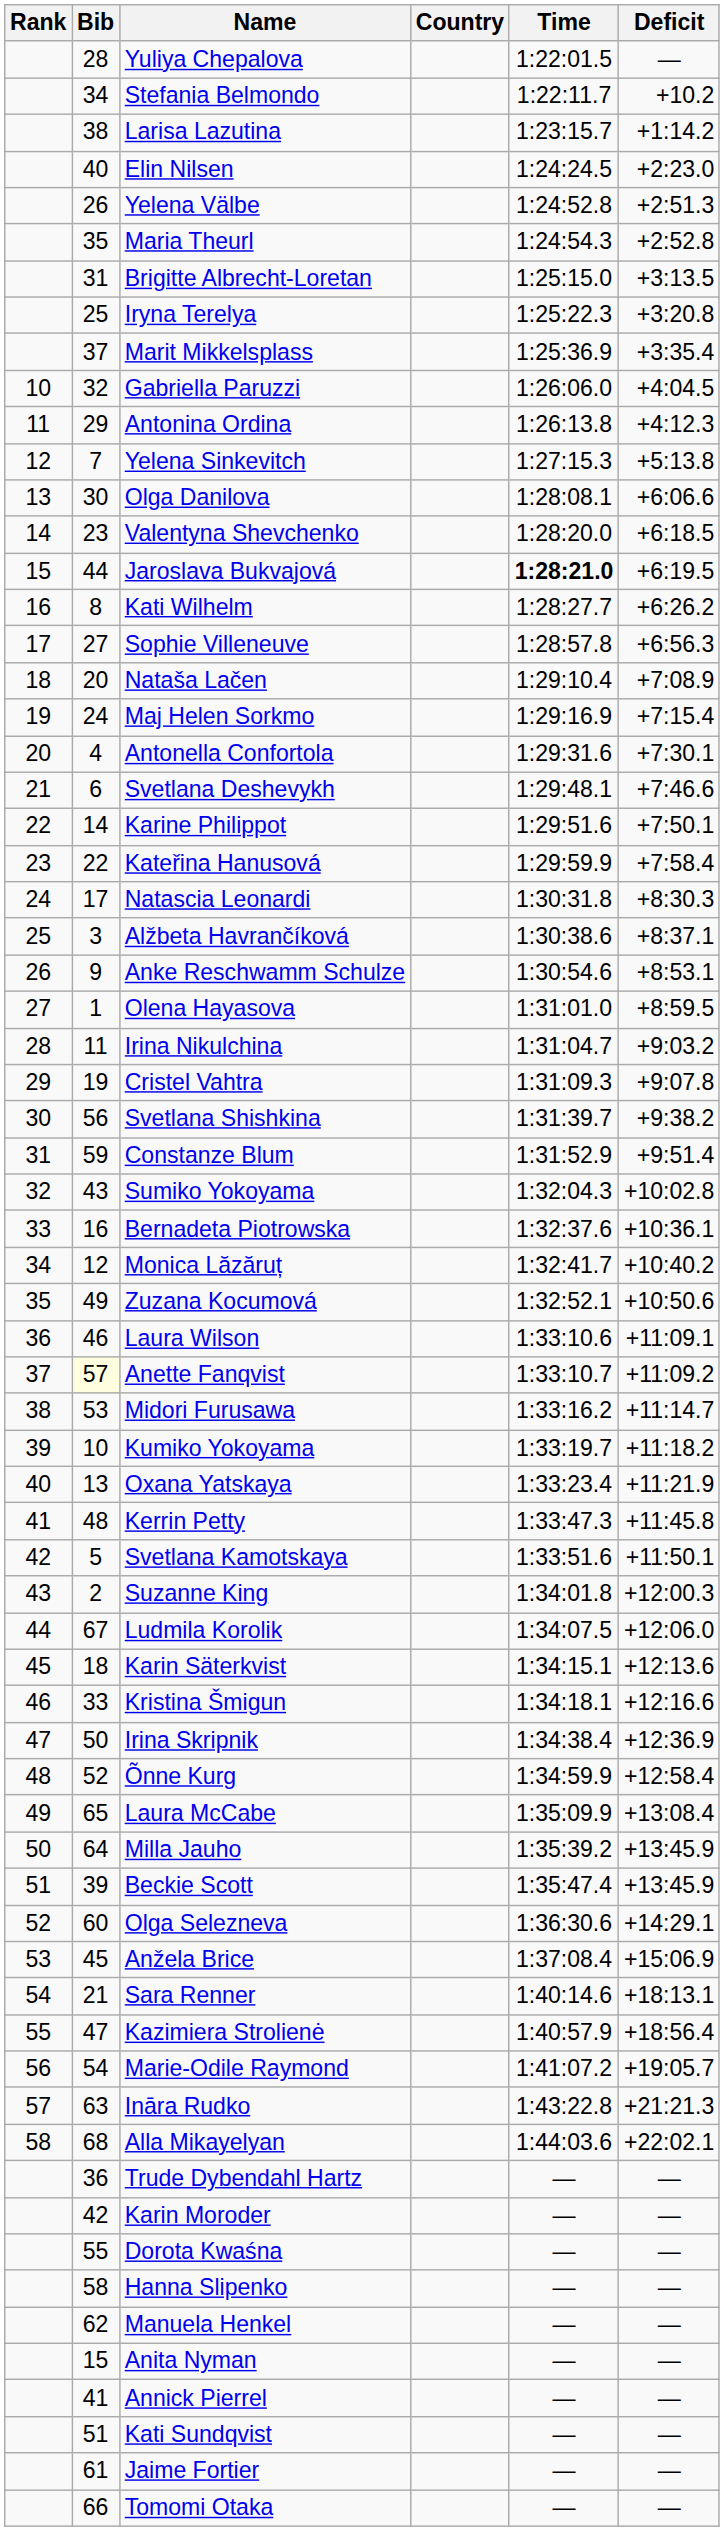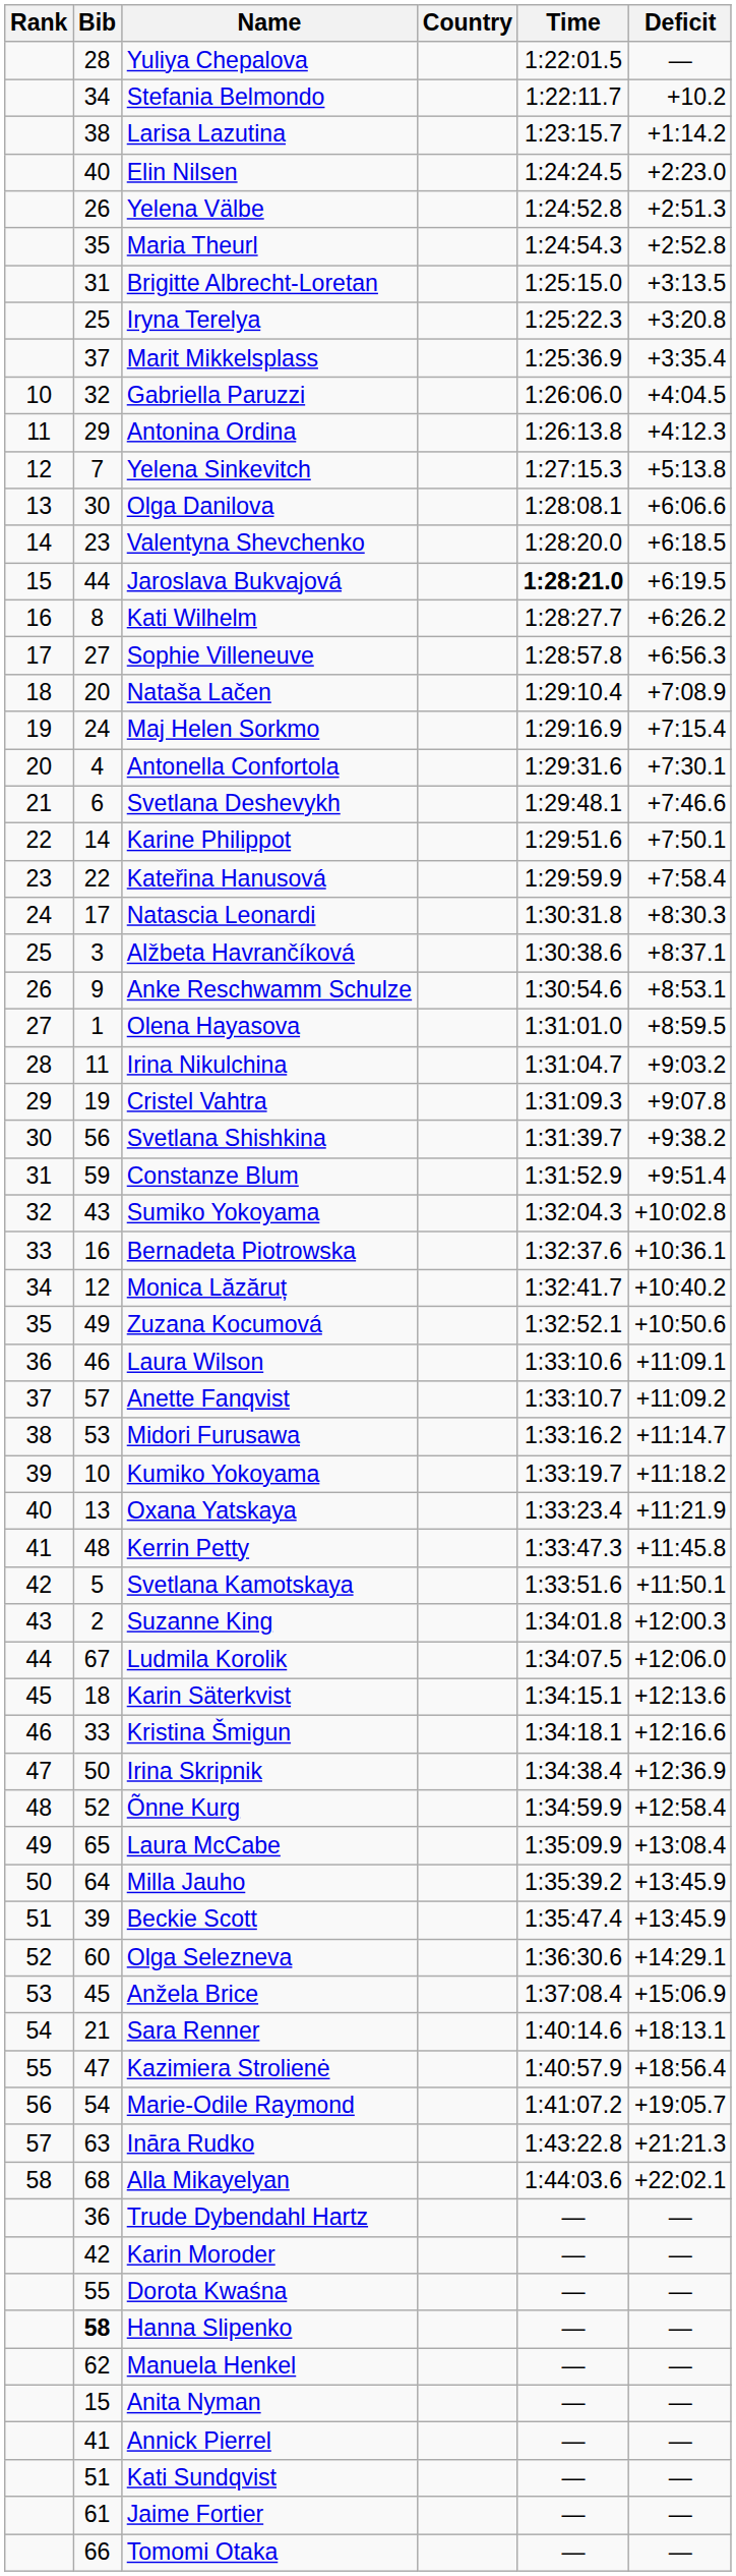Anette Fanqvist | Bib: lightyellow background -> no background
Hanna Slipenko | Bib: normal -> bold
